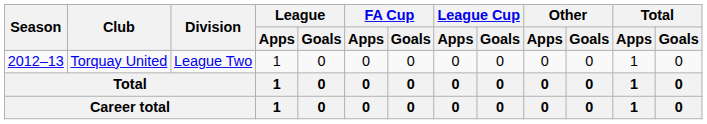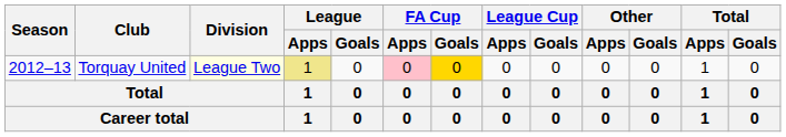Torquay United | Division: no background -> lightyellow background
Torquay United | League / Apps: no background -> khaki background
Torquay United | FA Cup / Apps: no background -> pink background
Torquay United | FA Cup / Goals: no background -> gold background
